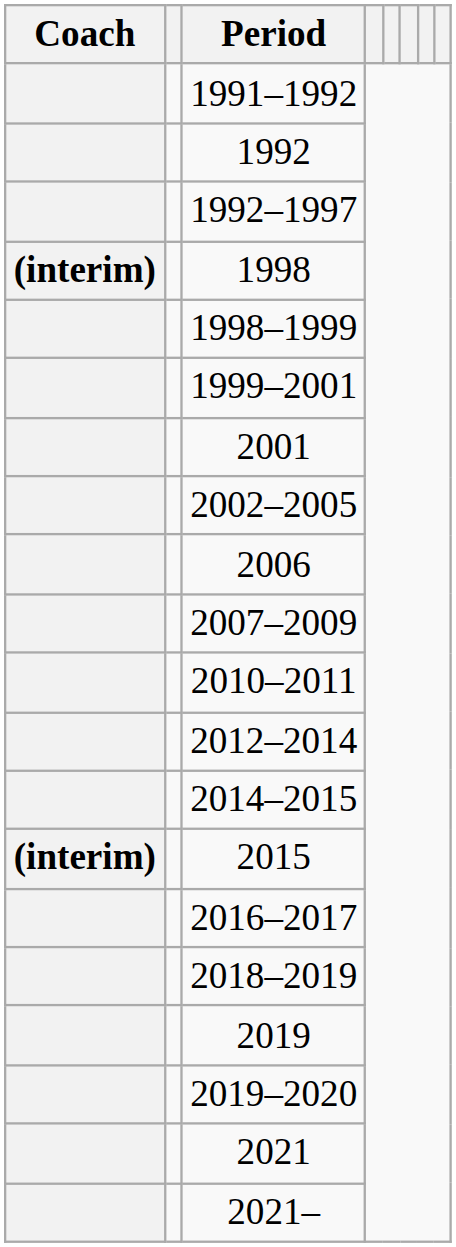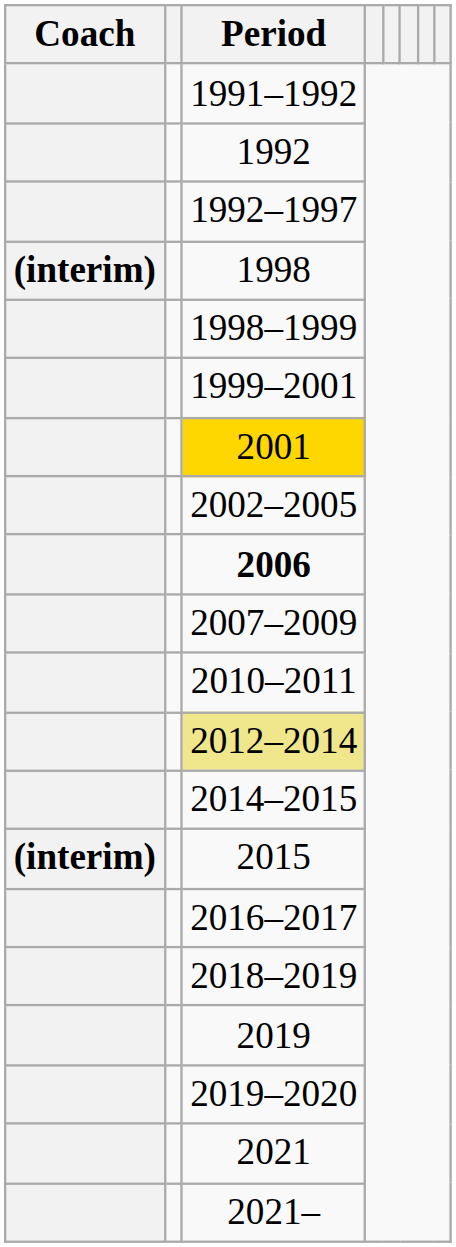2001 | Period: no background -> gold background
2006 | Period: normal -> bold
2012–2014 | Period: no background -> khaki background
